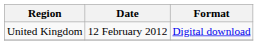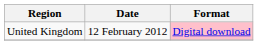United Kingdom | Format: no background -> pink background
